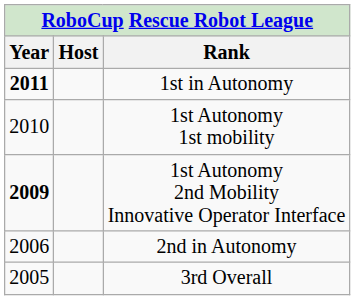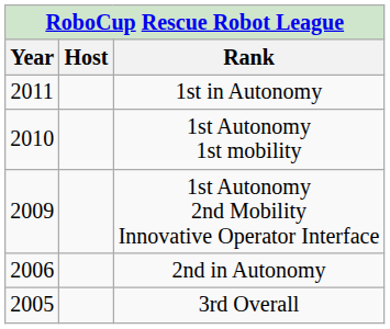1st in Autonomy | Year: bold -> normal
1st Autonomy 2nd Mobility Innovative Operator Interface | Year: bold -> normal
